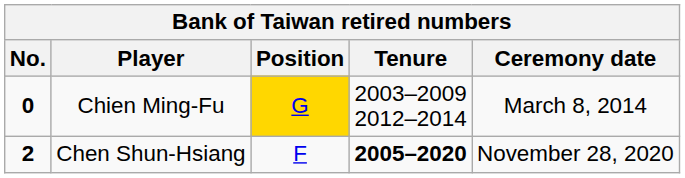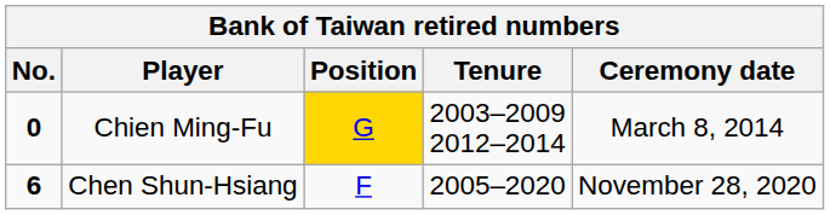Chen Shun-Hsiang | No.: 2 -> 6
Chen Shun-Hsiang | Tenure: bold -> normal
